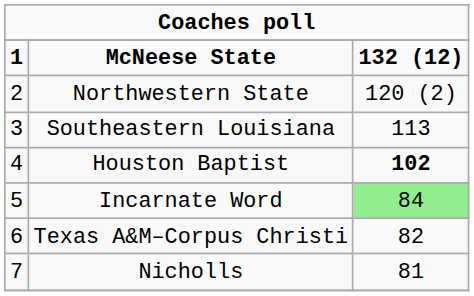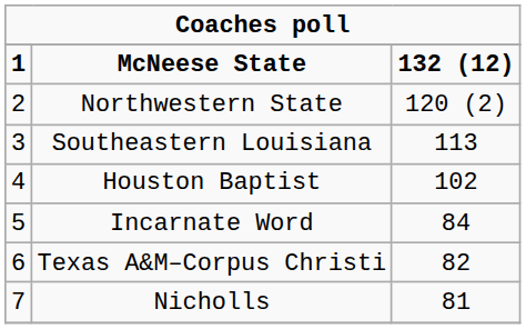Houston Baptist | column 3: bold -> normal
Incarnate Word | column 3: lightgreen background -> no background
